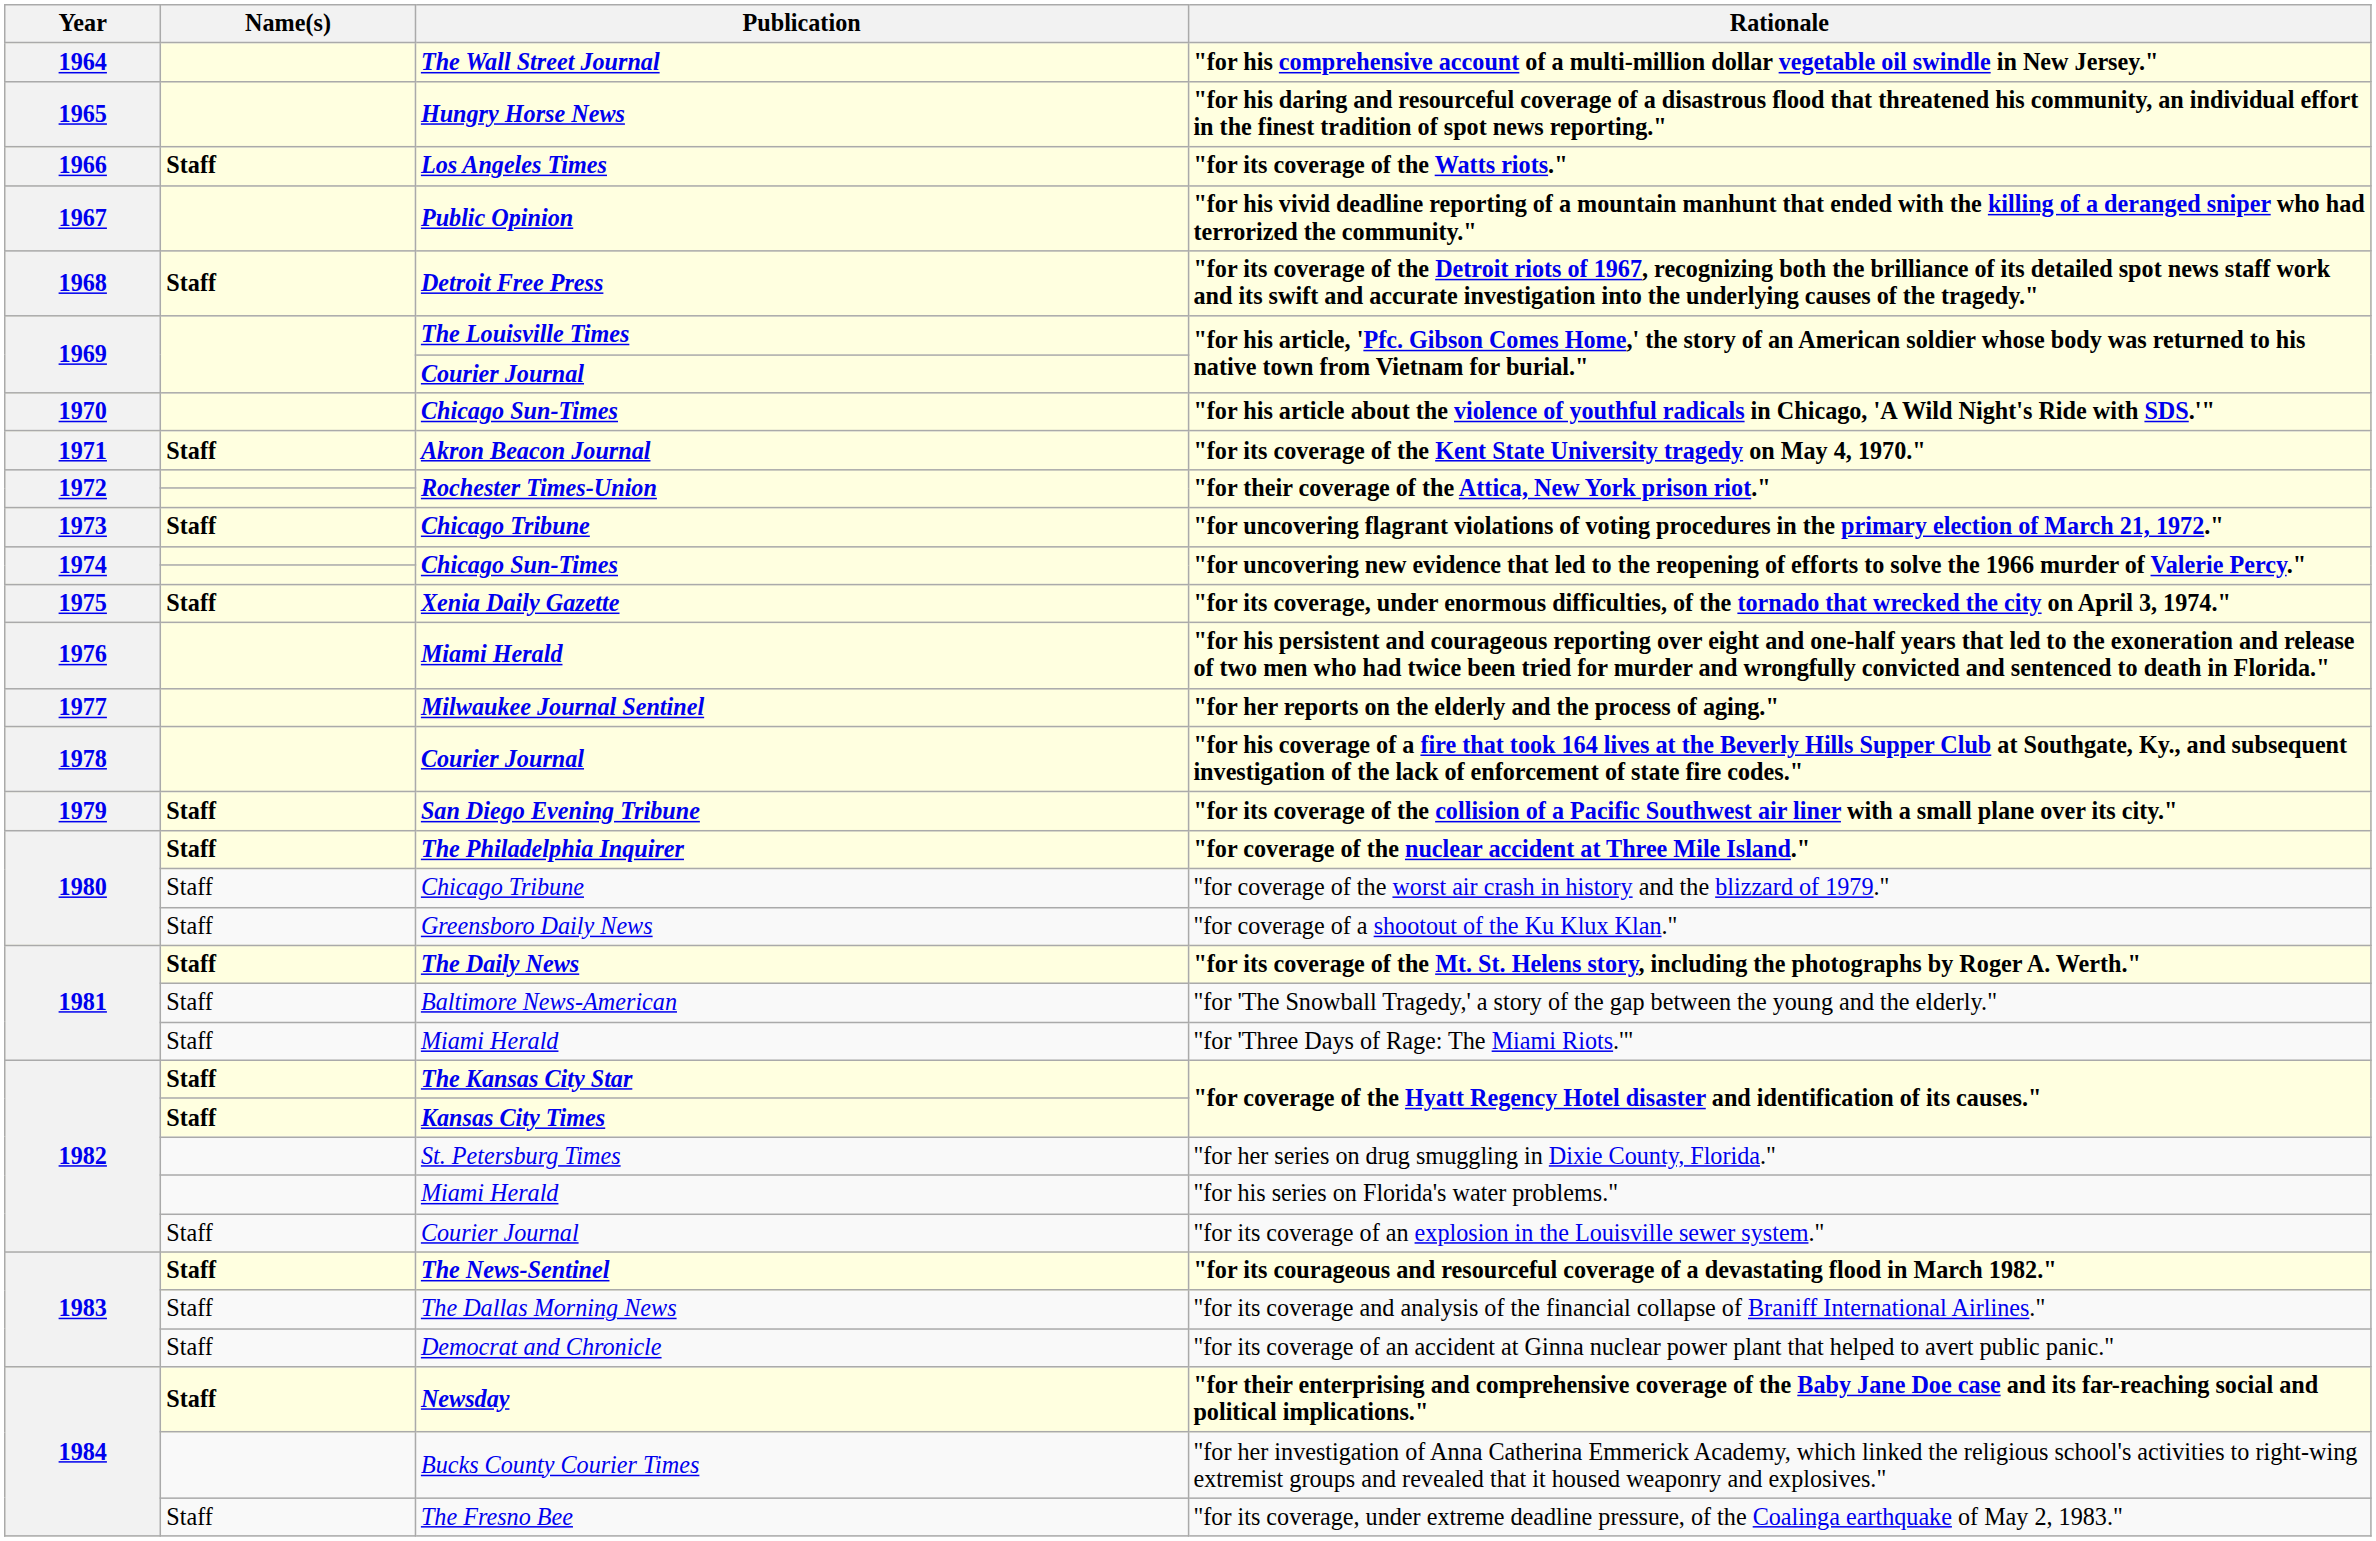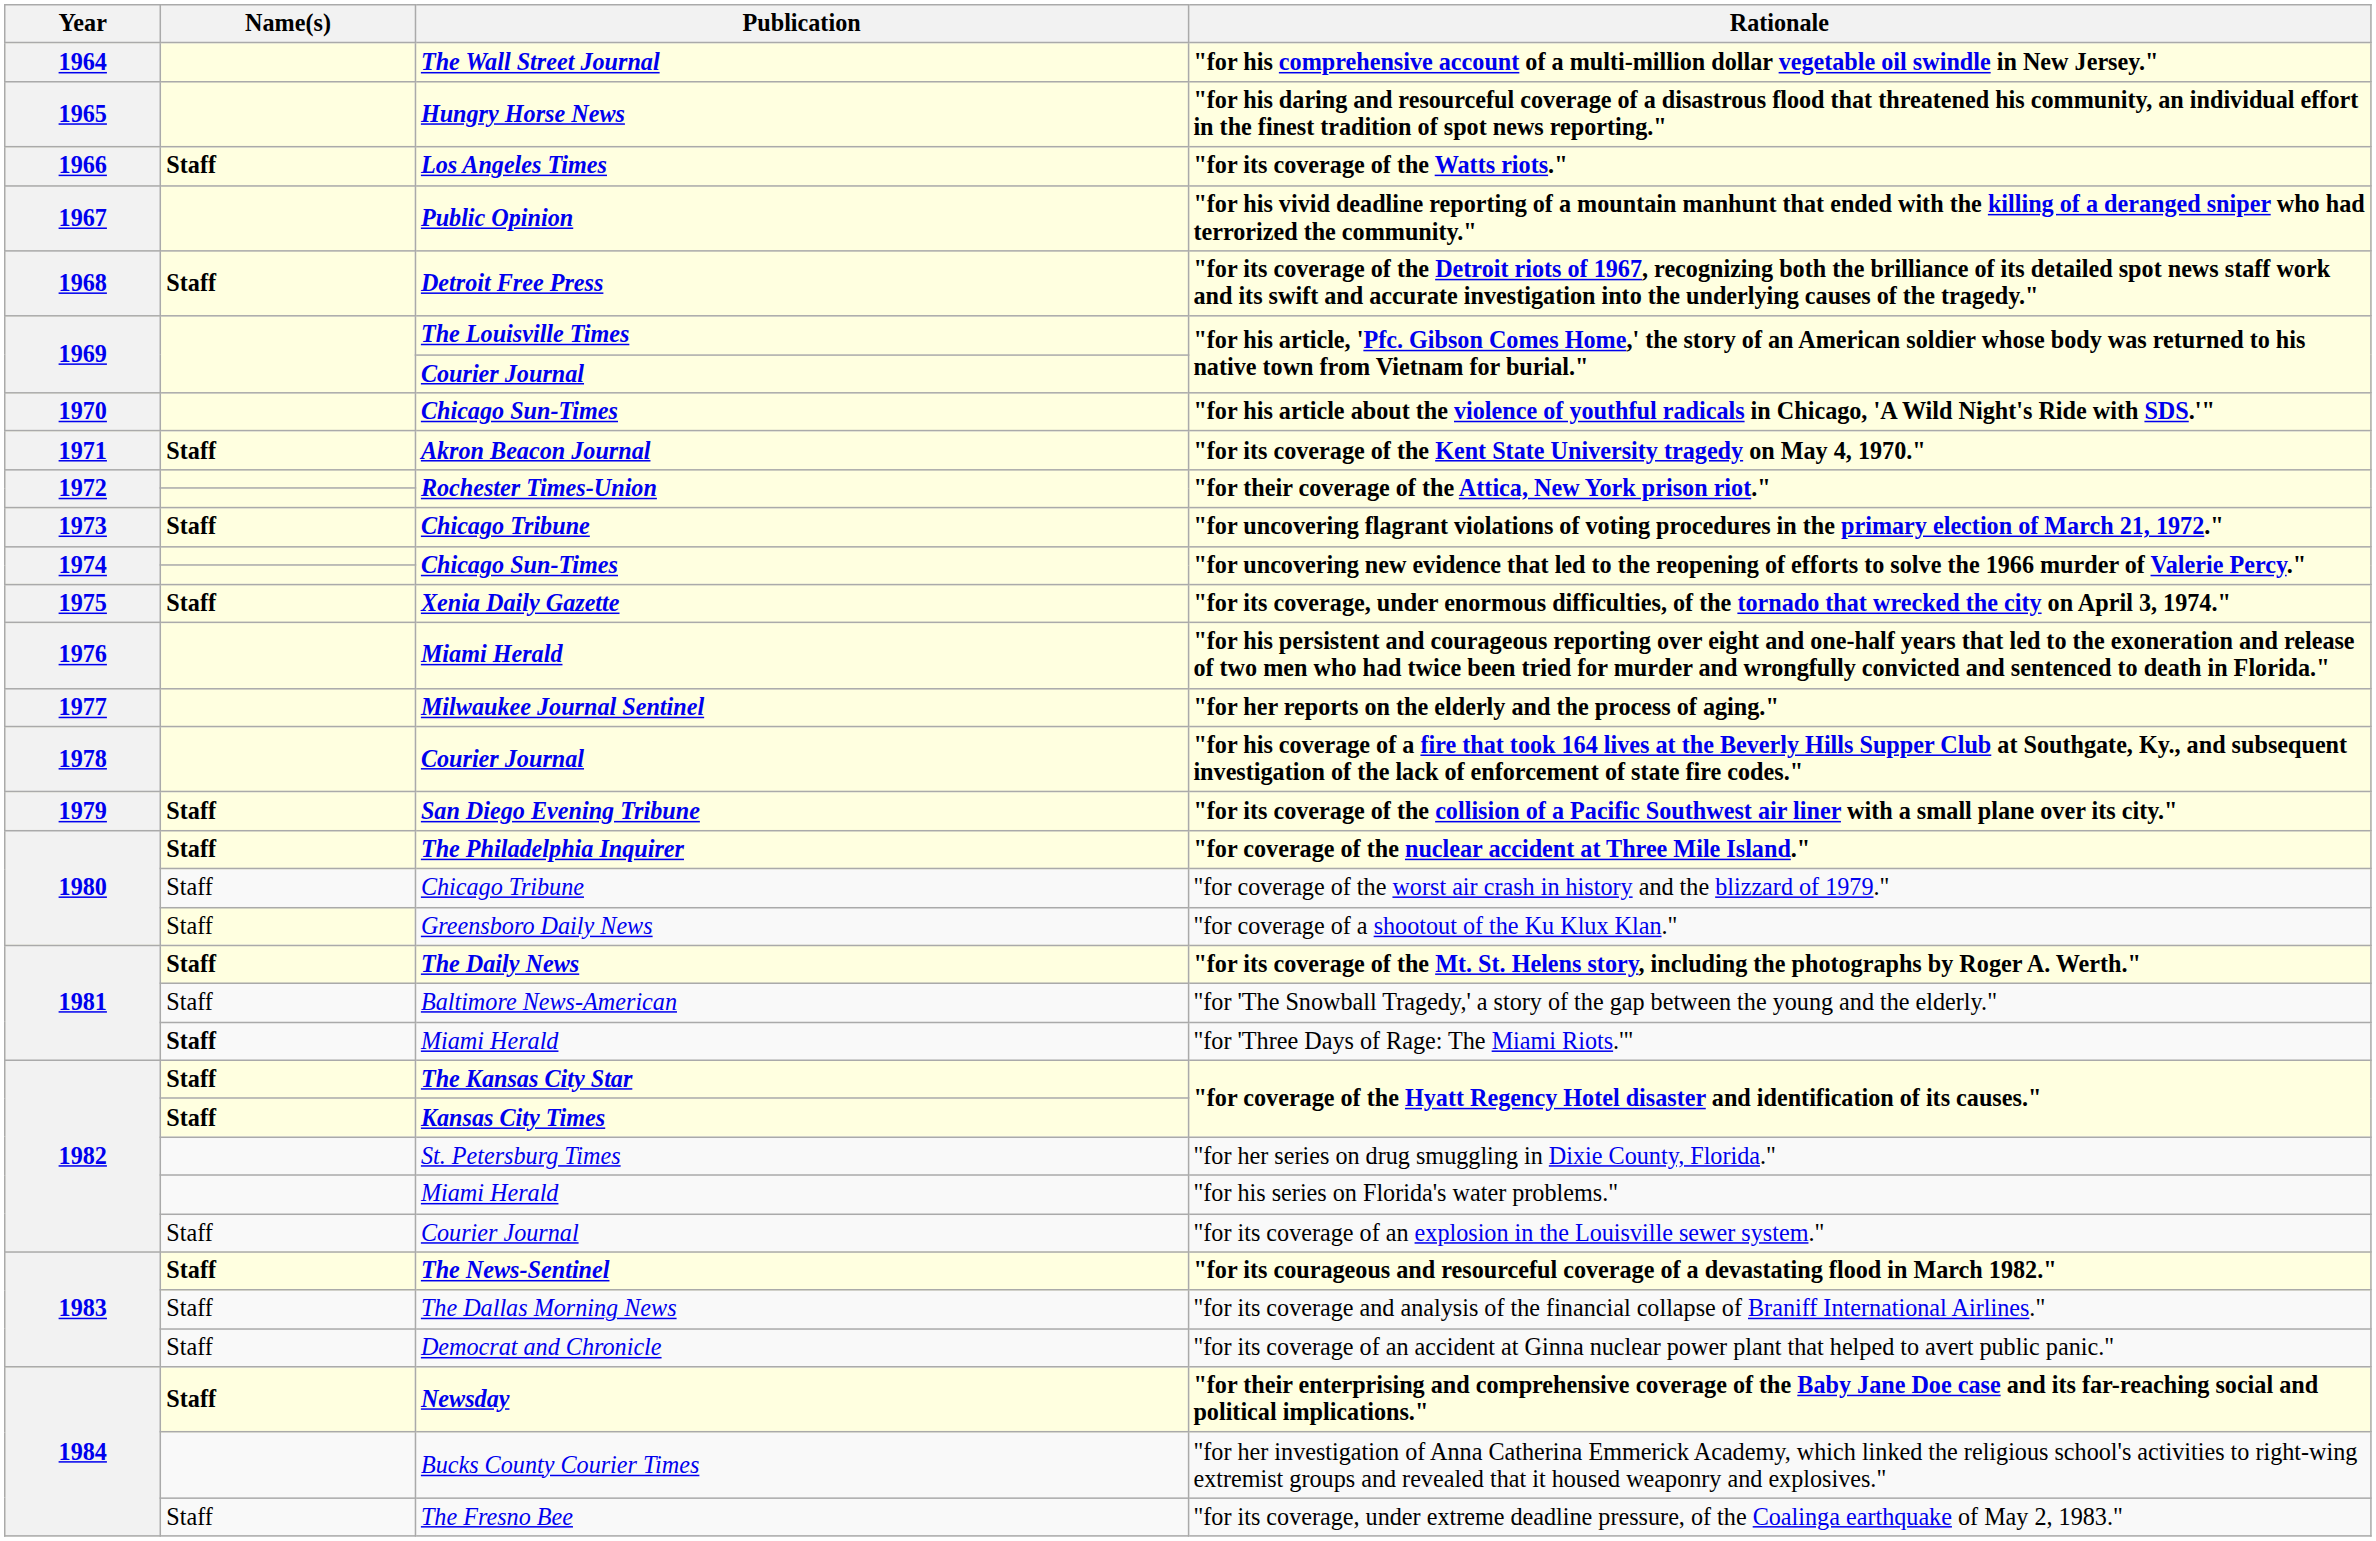"for coverage of a shootout of the Ku Klux Klan." | Name(s): no background -> lightyellow background
"for 'Three Days of Rage: The Miami Riots.'" | Name(s): normal -> bold
